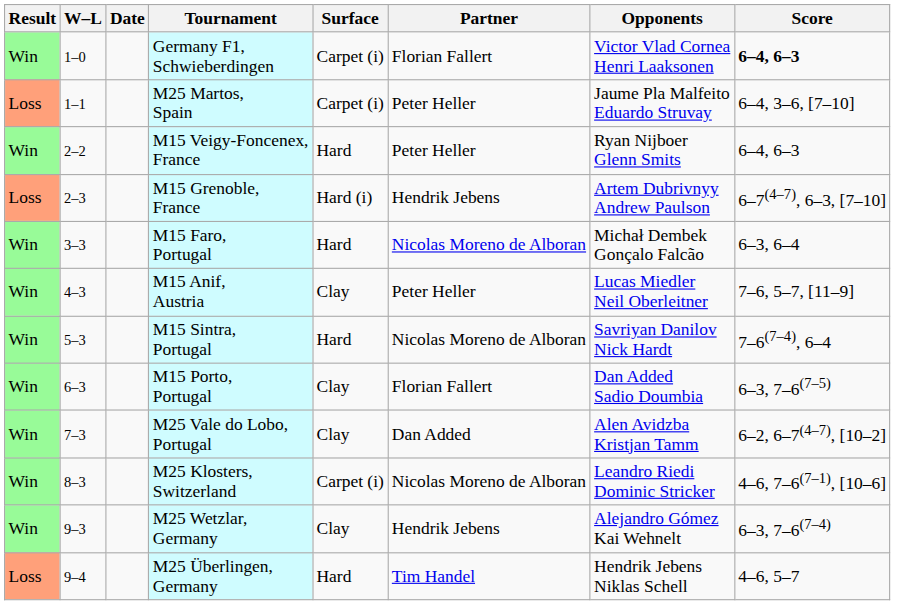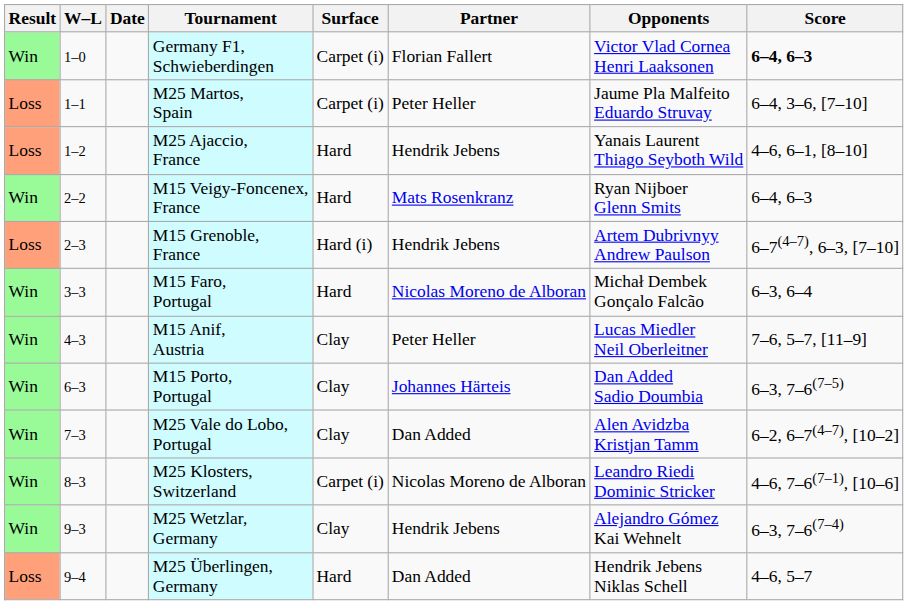+ row: Loss | 1–2 | M25 Ajaccio, France | Hard | Hendrik Jebens | Yanais Laurent Thiago Seyboth Wild | 4–6, 6–1, [8–10]
M15 Veigy-Foncenex, France | Partner: Peter Heller -> Mats Rosenkranz
- row: Win | 5–3 | M15 Sintra, Portugal | Hard | Nicolas Moreno de Alboran | Savriyan Danilov Nick Hardt | 7–6(7–4), 6–4
M15 Porto, Portugal | Partner: Florian Fallert -> Johannes Härteis
M25 Überlingen, Germany | Partner: Tim Handel -> Dan Added
